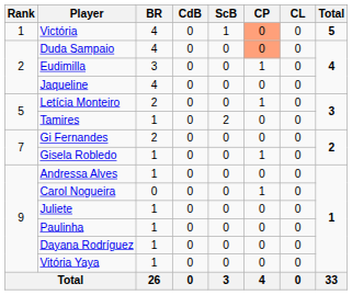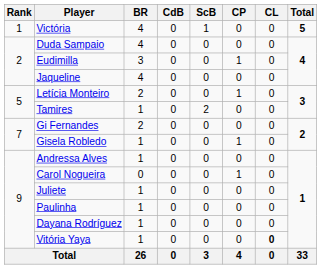Victória | CP: lightsalmon background -> no background
Duda Sampaio | CP: lightsalmon background -> no background
Vitória Yaya | CL: normal -> bold
